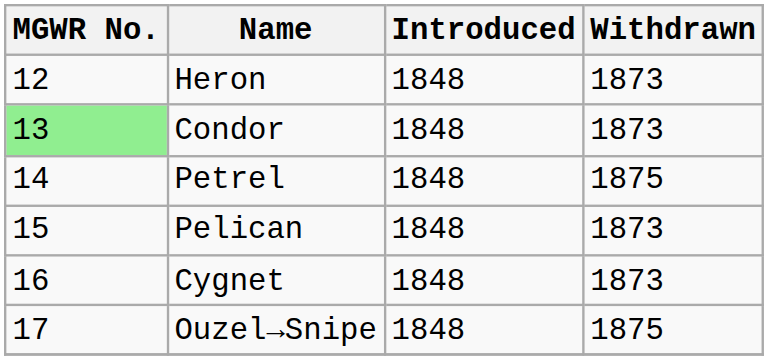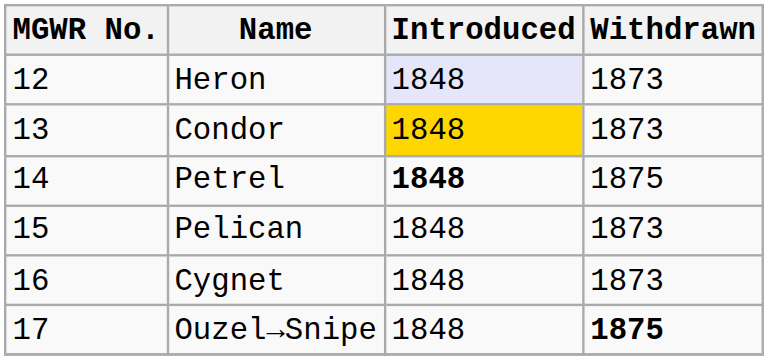Heron | Introduced: no background -> lavender background
Condor | MGWR No.: lightgreen background -> no background
Condor | Introduced: no background -> gold background
Petrel | Introduced: normal -> bold
Ouzel→Snipe | Withdrawn: normal -> bold
